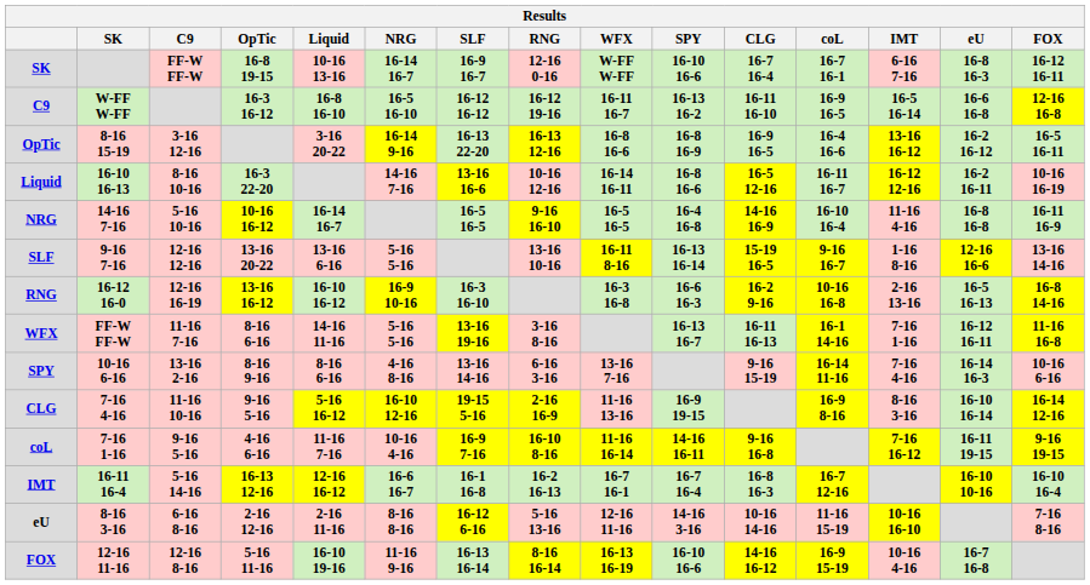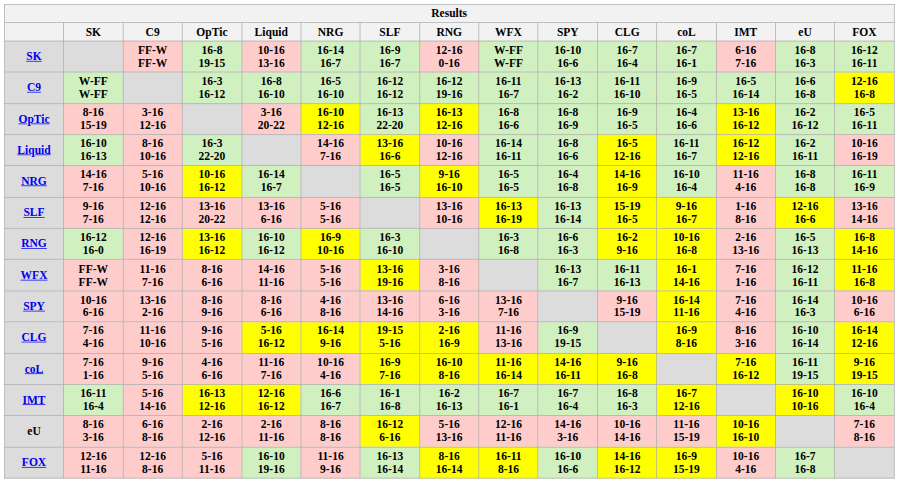row 5 | NRG: 16-14 9-16 -> 16-10 12-16
row 8 | WFX: 16-11 8-16 -> 16-13 16-19
row 12 | NRG: 16-10 12-16 -> 16-14 9-16
row 16 | WFX: 16-13 16-19 -> 16-11 8-16
